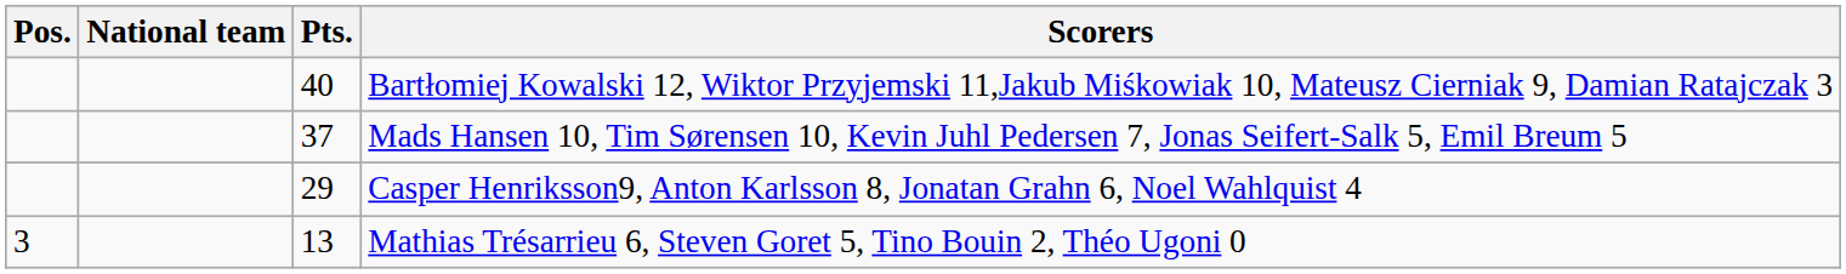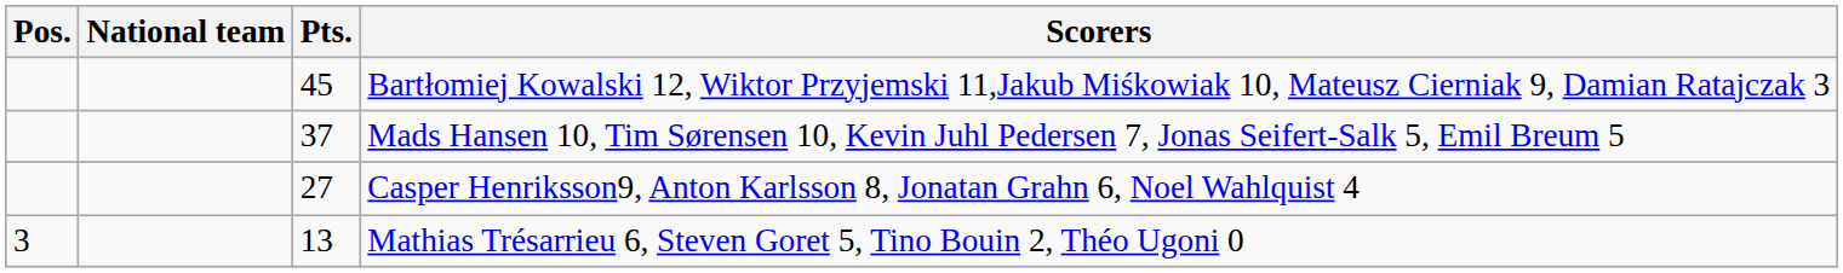row 2 | Pts.: 40 -> 45
row 4 | Pts.: 29 -> 27
